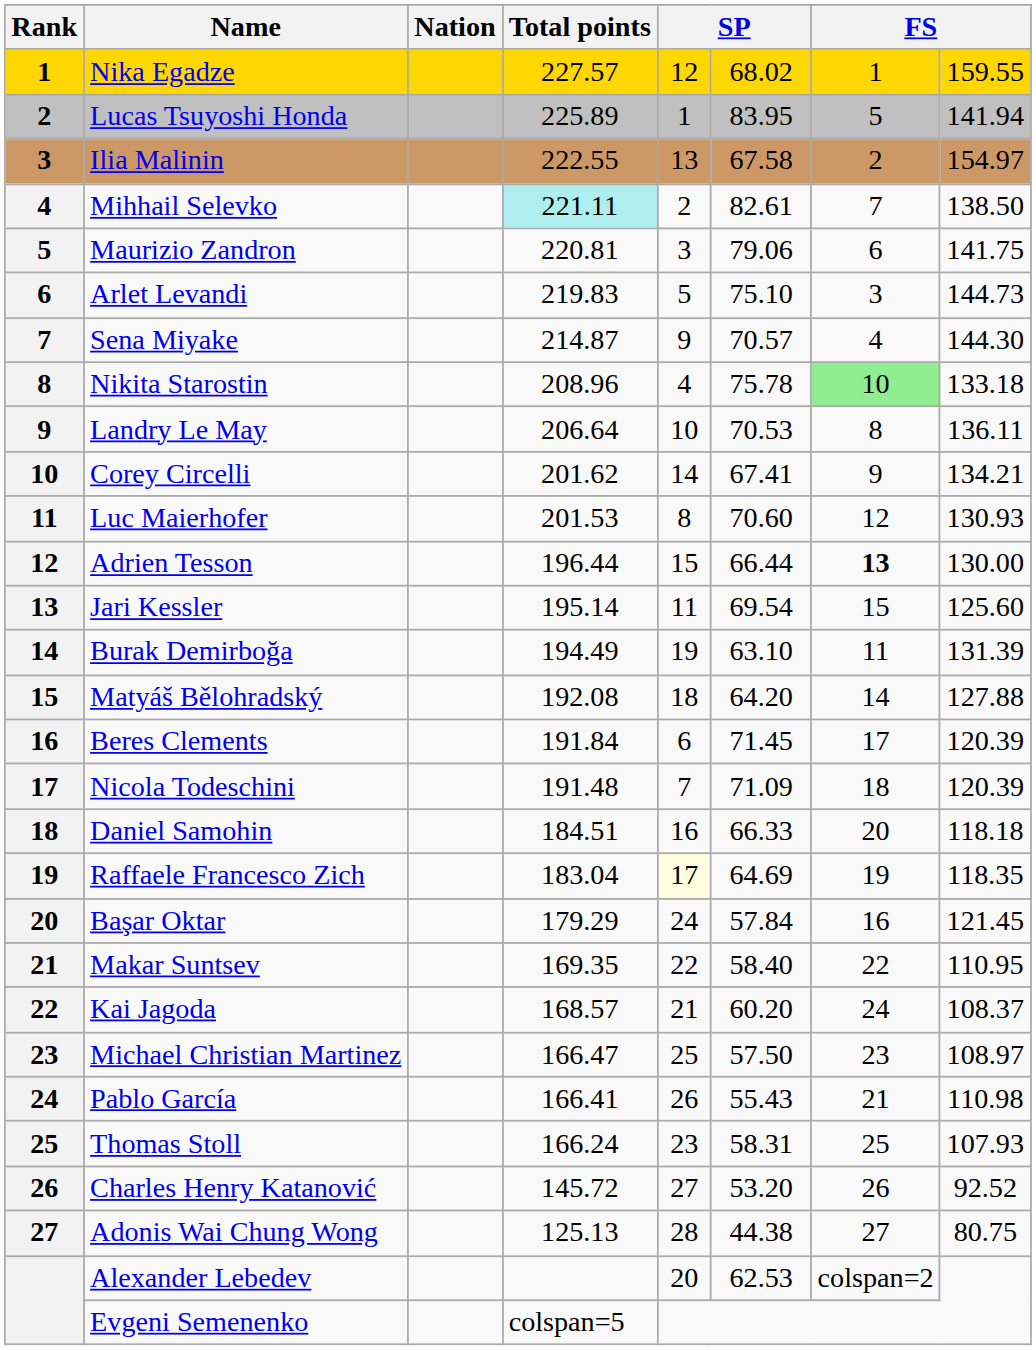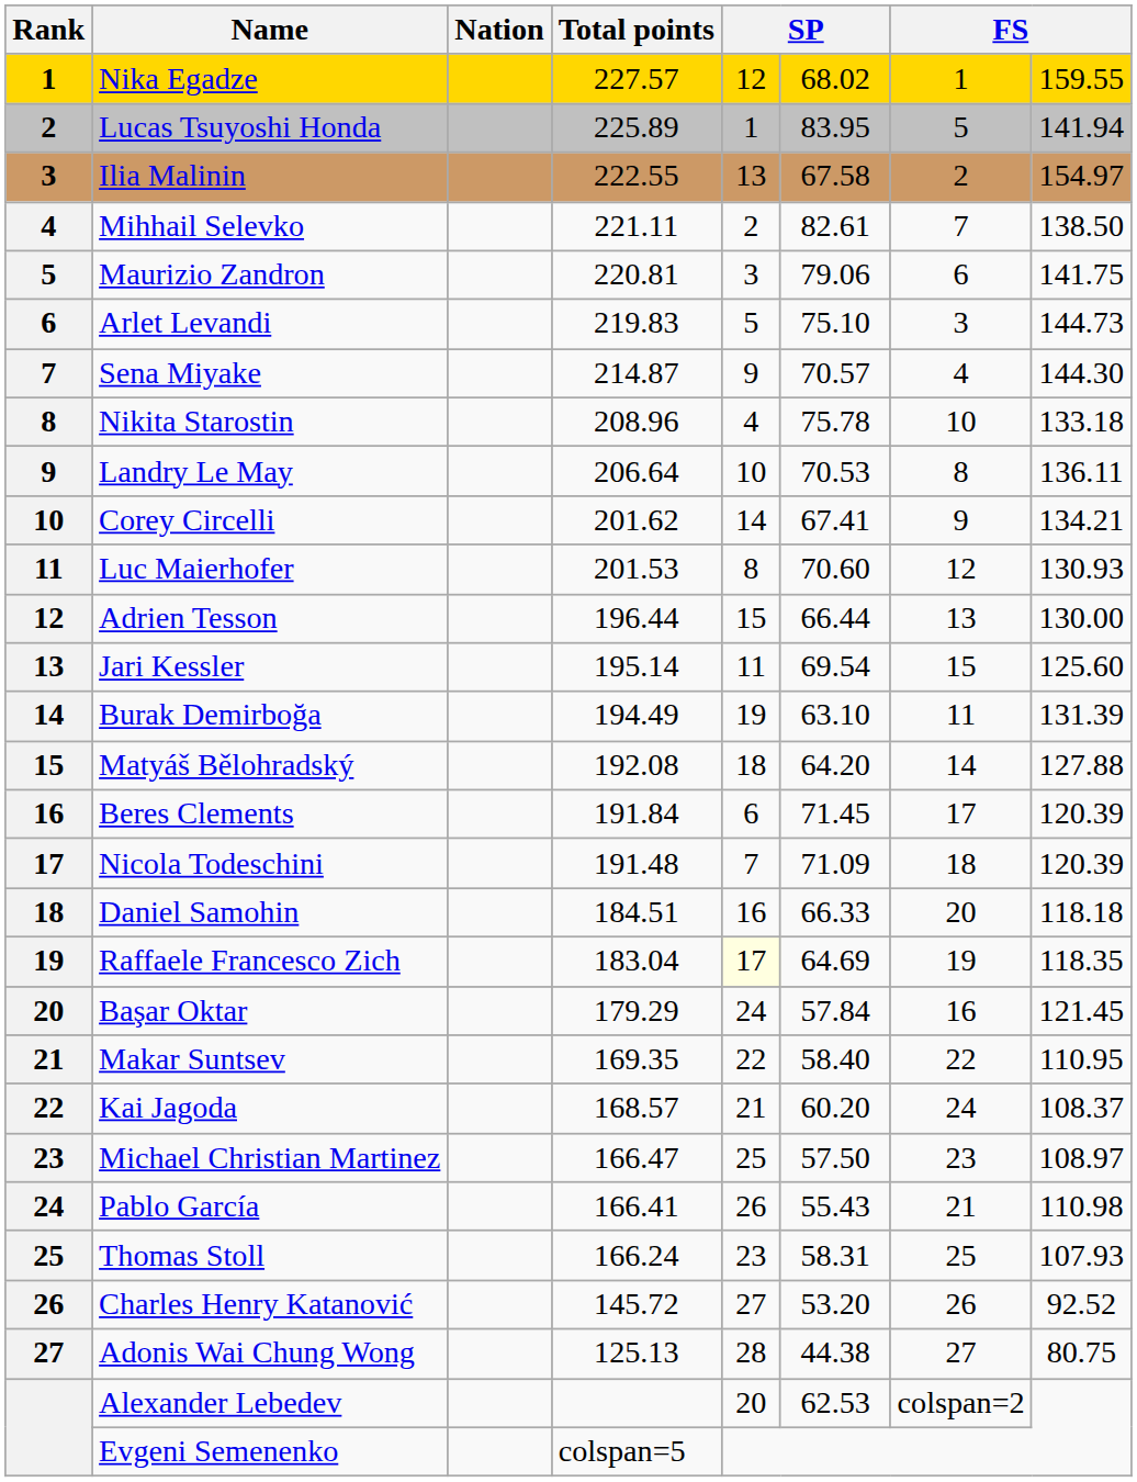Mihhail Selevko | Total points: paleturquoise background -> no background
Nikita Starostin | column 7: lightgreen background -> no background
Adrien Tesson | column 7: bold -> normal
